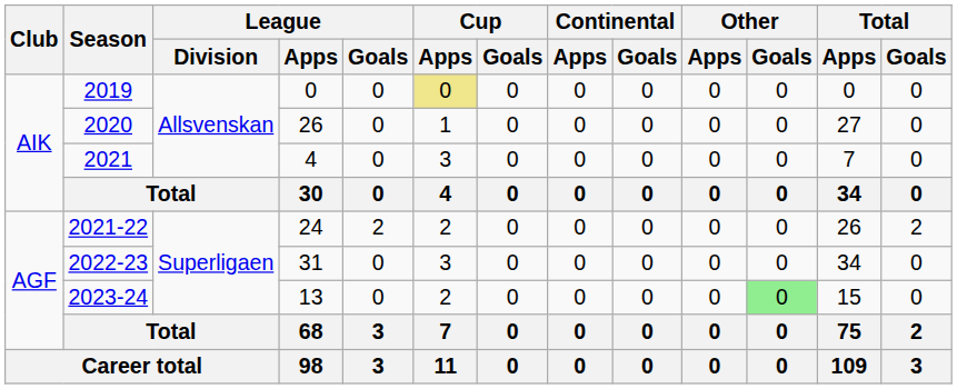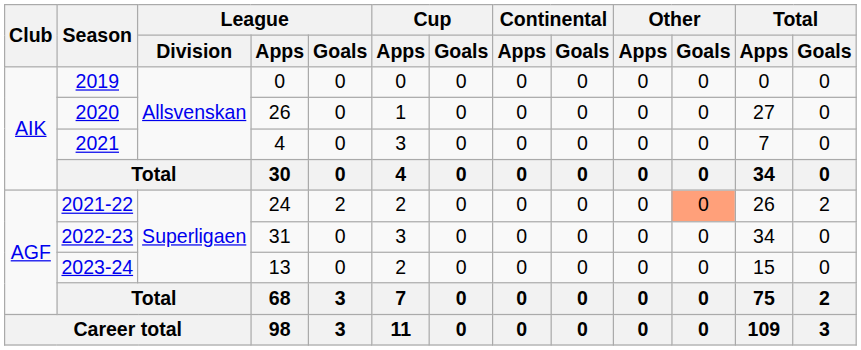2019 | Cup / Apps: khaki background -> no background
2021-22 | Other / Goals: no background -> lightsalmon background
2023-24 | Other / Goals: lightgreen background -> no background
